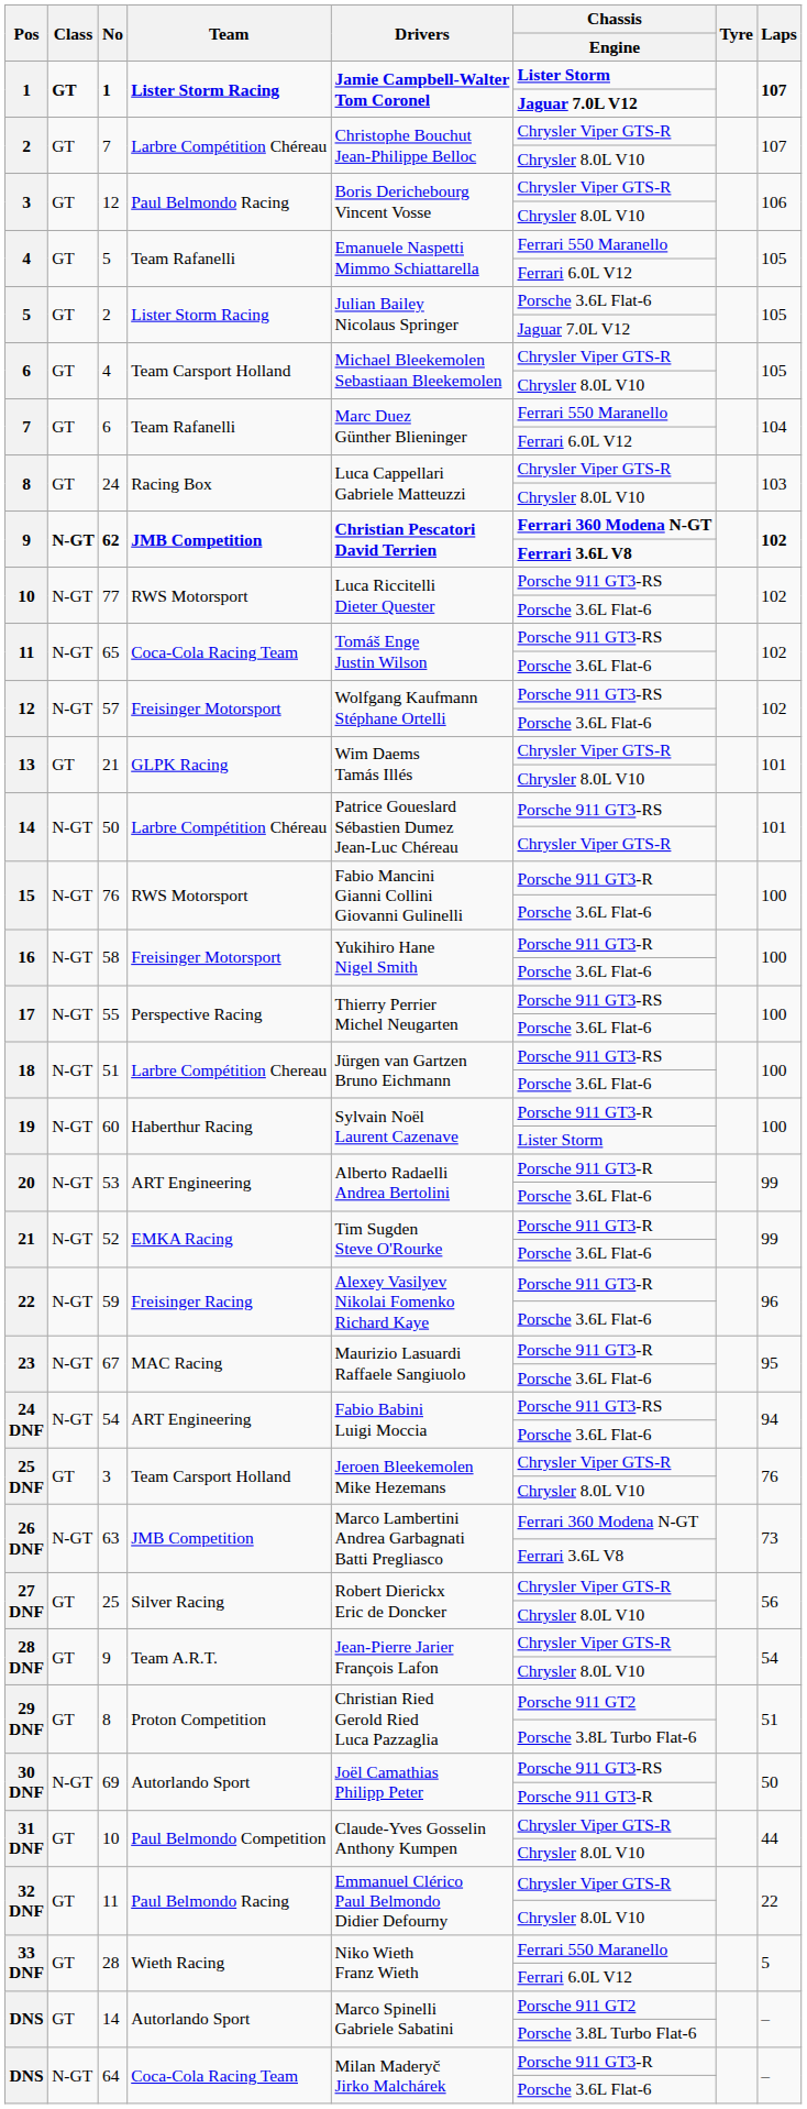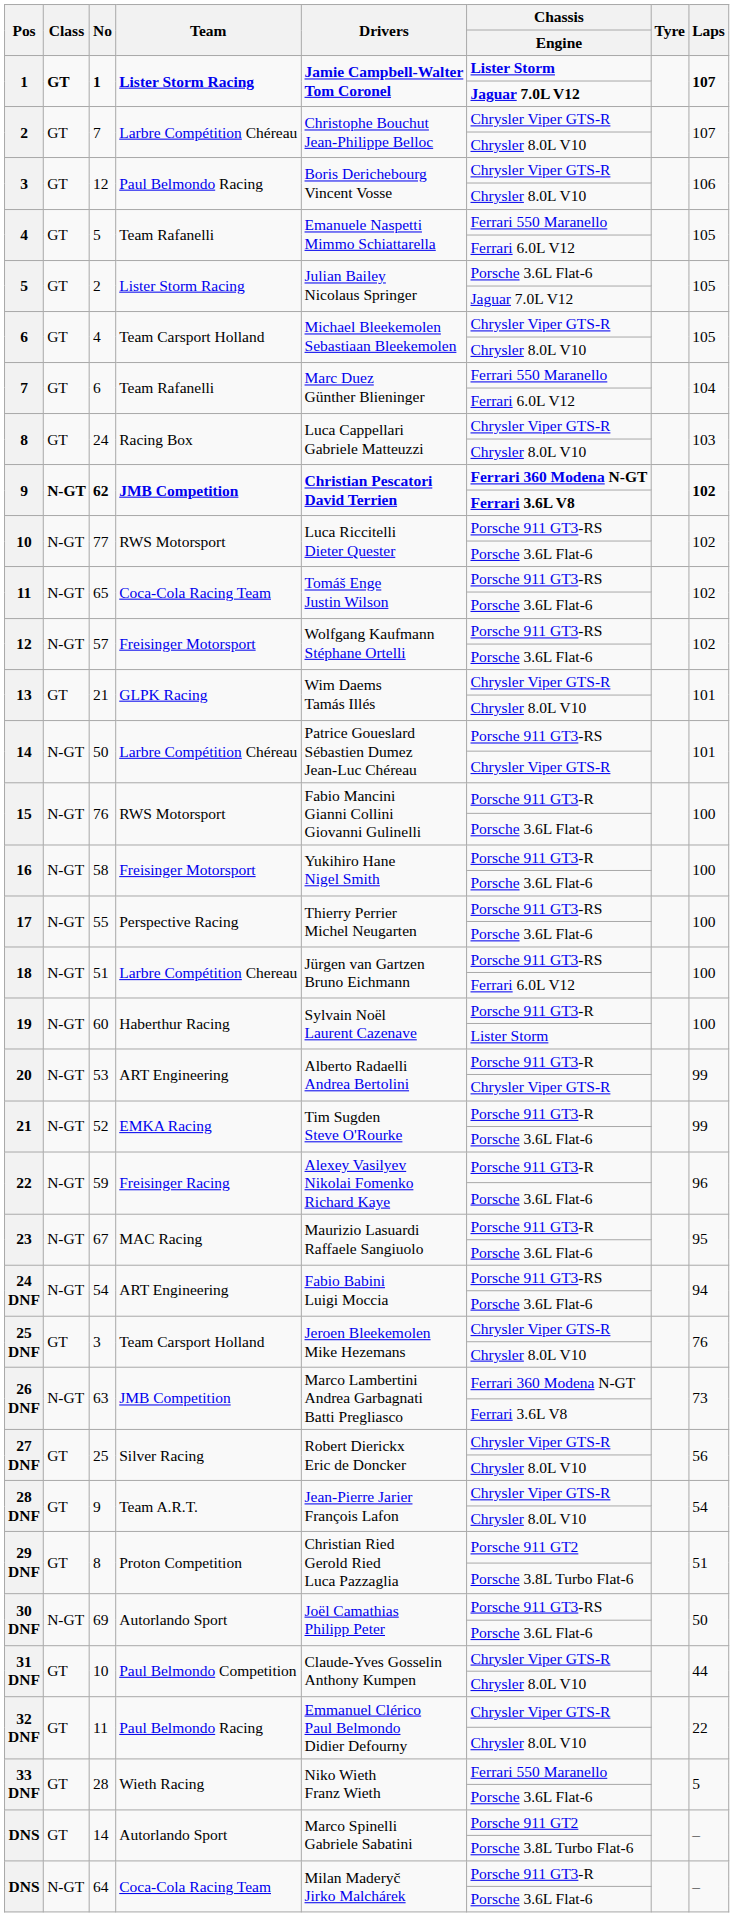row 38 | Chassis / Engine: Porsche 3.6L Flat-6 -> Ferrari 6.0L V12
row 42 | Chassis / Engine: Porsche 3.6L Flat-6 -> Chrysler Viper GTS-R
row 62 | Chassis / Engine: Porsche 911 GT3-R -> Porsche 3.6L Flat-6
row 68 | Chassis / Engine: Ferrari 6.0L V12 -> Porsche 3.6L Flat-6
